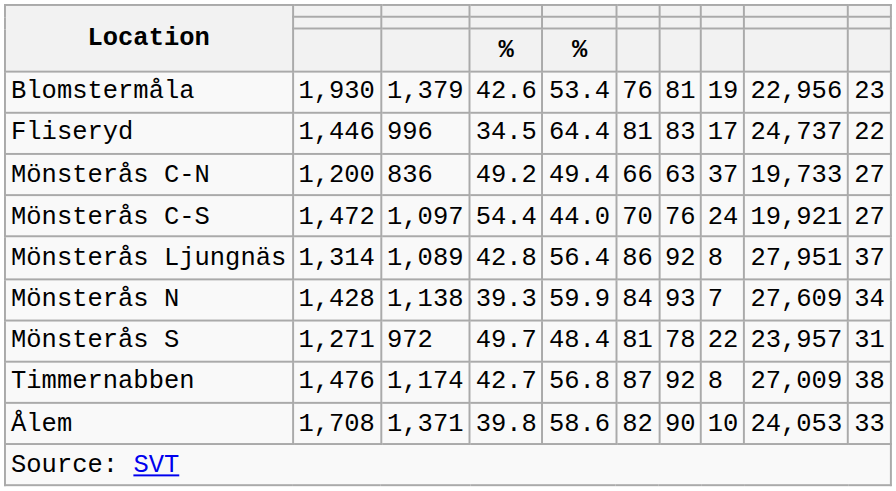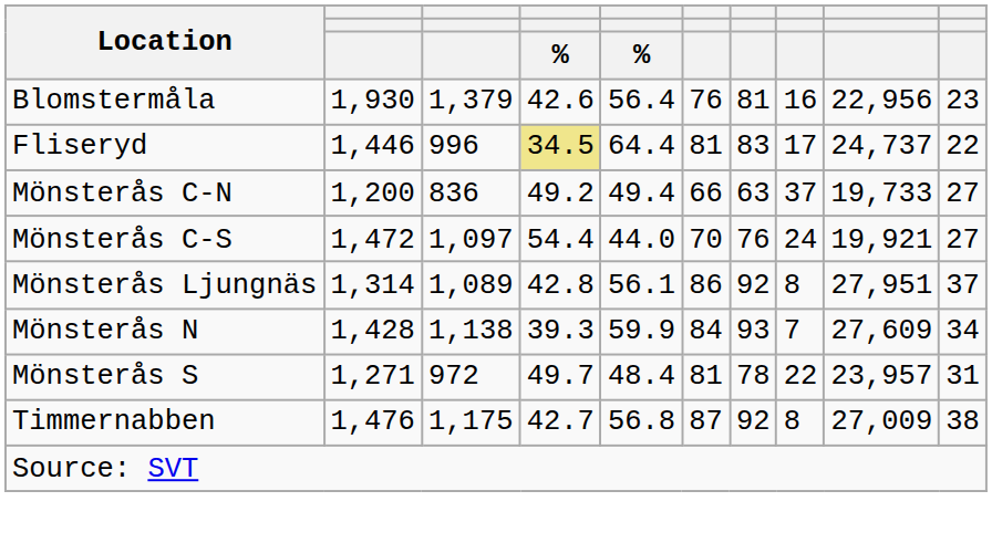Blomstermåla | column 5: 53.4 -> 56.4
Blomstermåla | column 8: 19 -> 16
Fliseryd | column 4: no background -> khaki background
Mönsterås Ljungnäs | column 5: 56.4 -> 56.1
Timmernabben | column 3: 1,174 -> 1,175
- row: Ålem | 1,708 | 1,371 | 39.8 | 58.6 | 82 | 90 | 10 | 24,053 | 33
